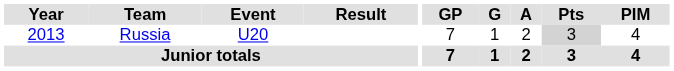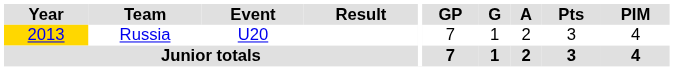Russia | Year: no background -> gold background
Russia | Pts: lightgrey background -> no background
